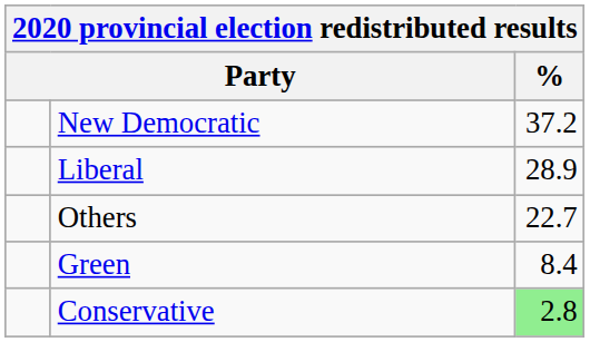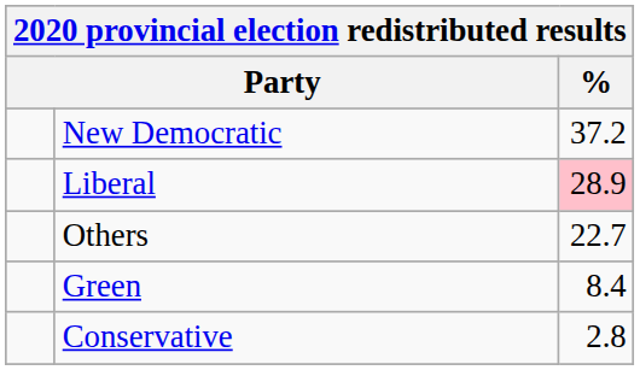Liberal | %: no background -> pink background
Conservative | %: lightgreen background -> no background
